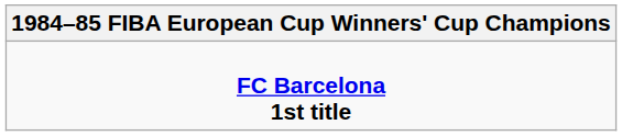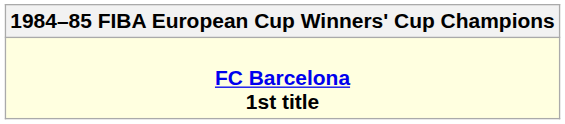row 2 | column 1: no background -> lightyellow background
